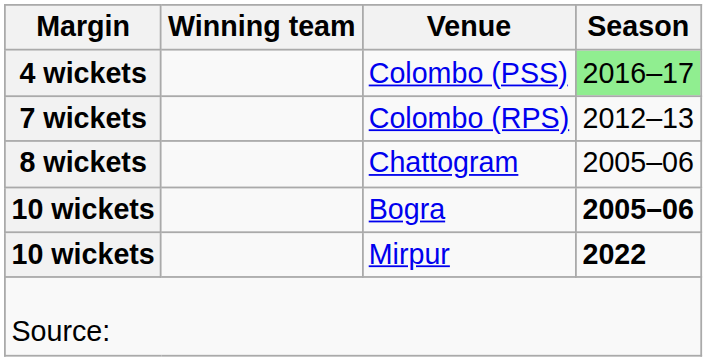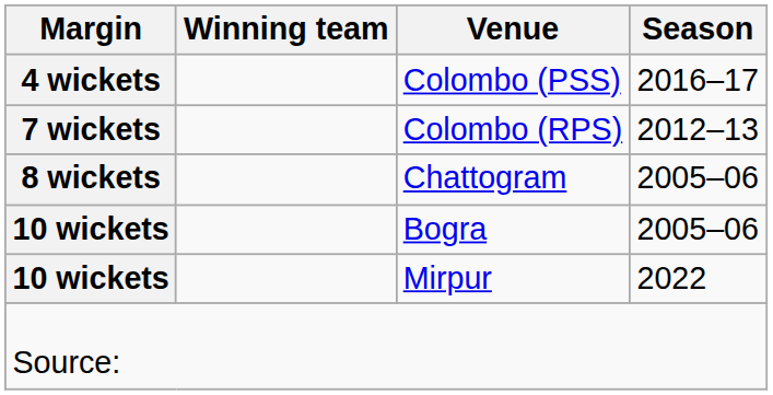Colombo (PSS) | Season: lightgreen background -> no background
Bogra | Season: bold -> normal
Mirpur | Season: bold -> normal
